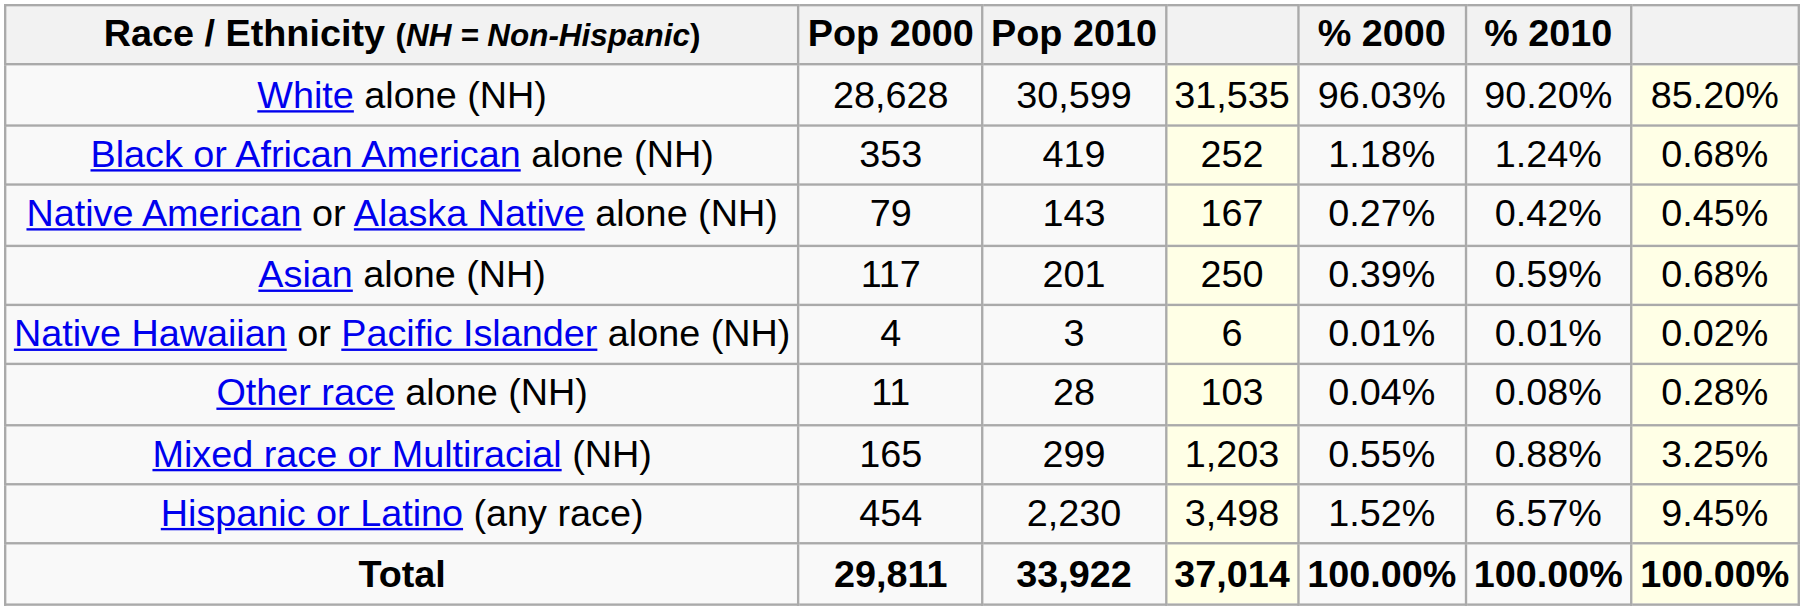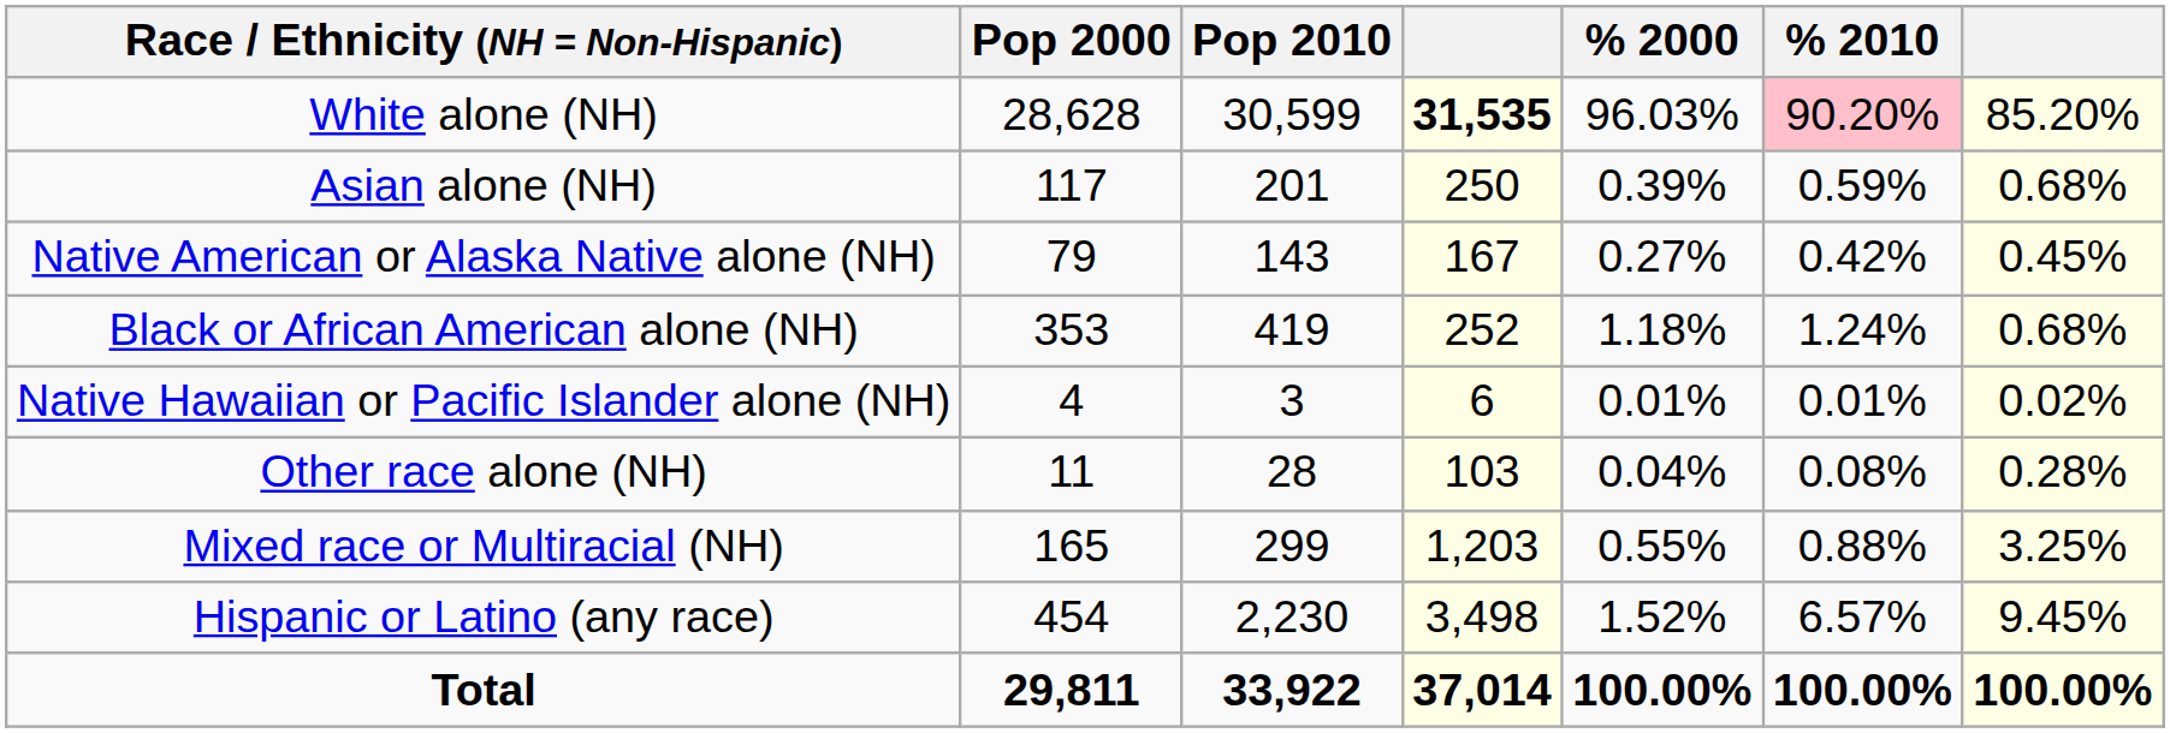White alone (NH) | column 4: normal -> bold
White alone (NH) | % 2010: no background -> pink background
rows swapped: Black or African American alone (NH) <-> Asian alone (NH)
